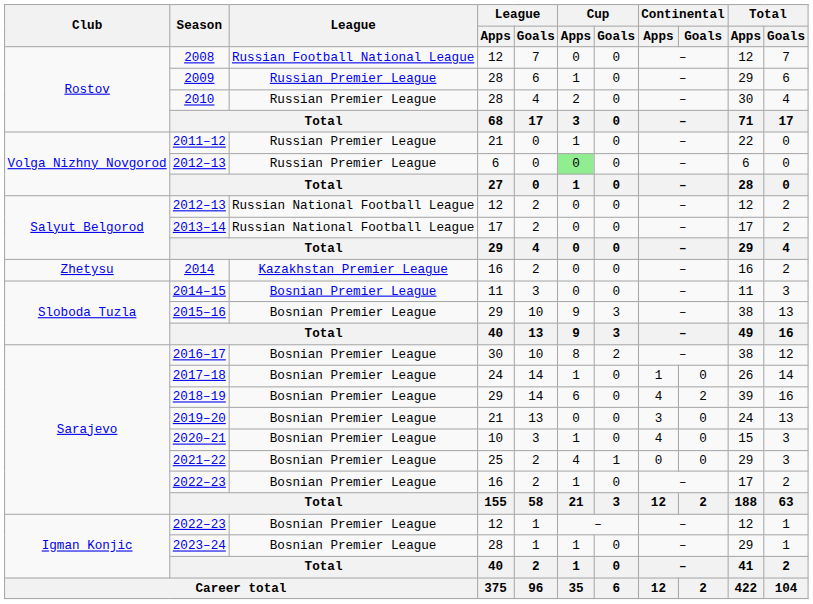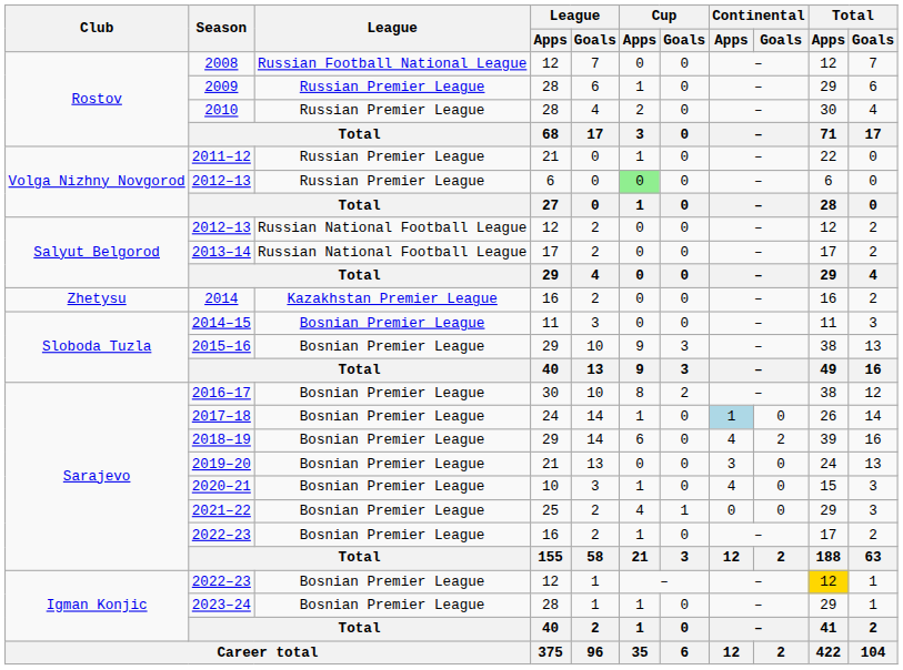2017–18 | Continental / Apps: no background -> lightblue background
2022–23 / 12 | Total / Apps: no background -> gold background
